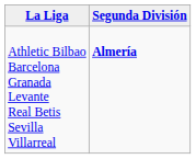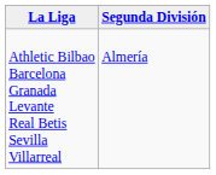row 2 | column 2: bold -> normal
